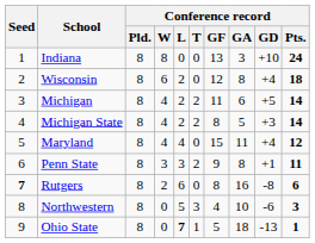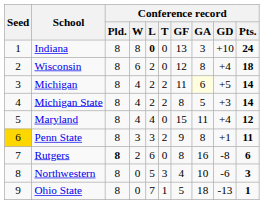Indiana | Conference record / L: normal -> bold
Michigan | Conference record / GA: no background -> lightyellow background
Penn State | Seed: no background -> gold background
Rutgers | Seed: bold -> normal
Rutgers | Conference record / Pld.: normal -> bold
Ohio State | Conference record / L: bold -> normal
